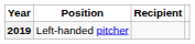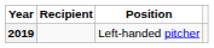columns swapped: Recipient <-> Position
